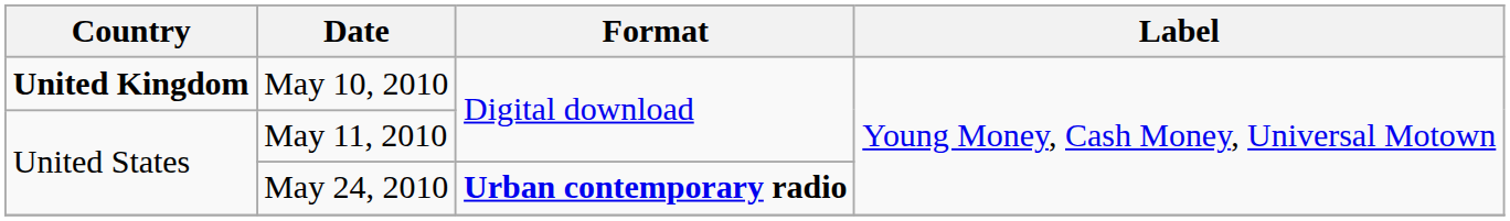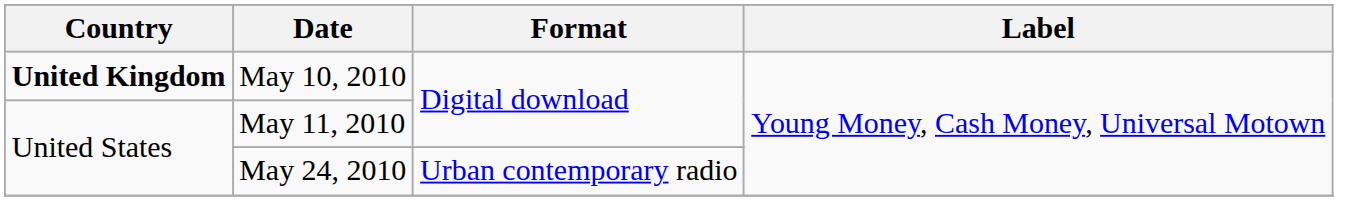May 24, 2010 | Format: bold -> normal
